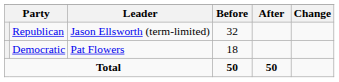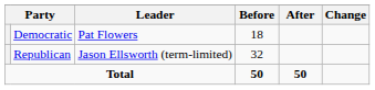rows swapped: Republican <-> Democratic
